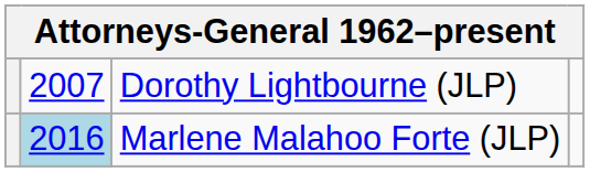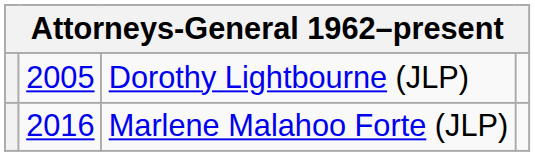Dorothy Lightbourne (JLP) | column 2: 2007 -> 2005
Marlene Malahoo Forte (JLP) | column 2: lightblue background -> no background
